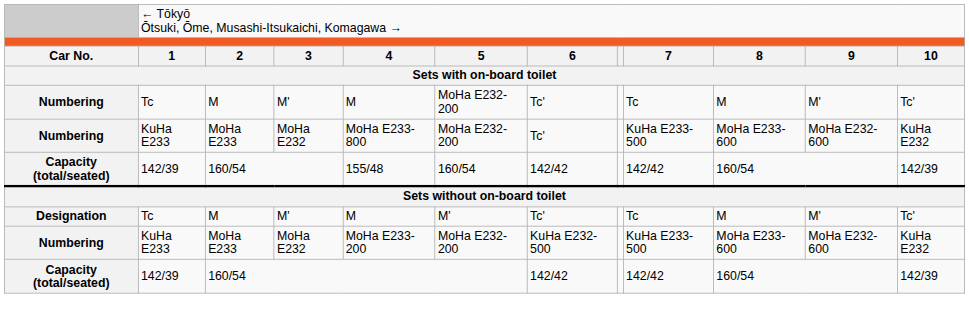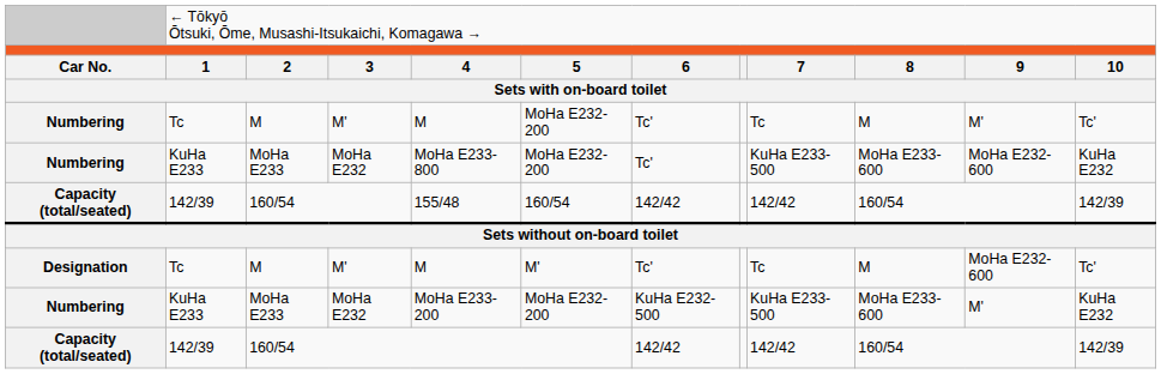row 9 | column 11: M' -> MoHa E232-600
row 10 | column 11: MoHa E232-600 -> M'
